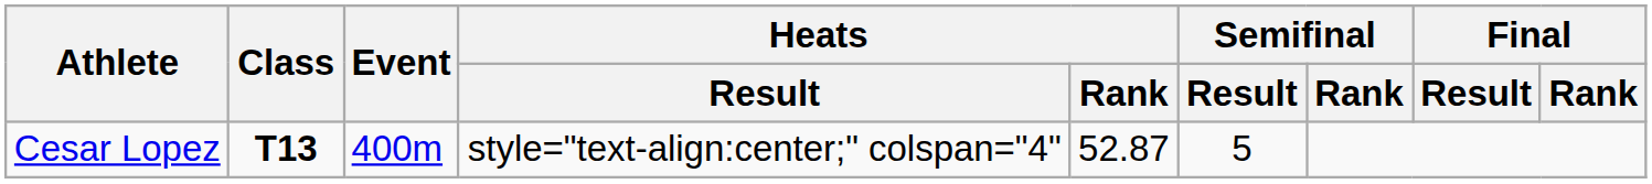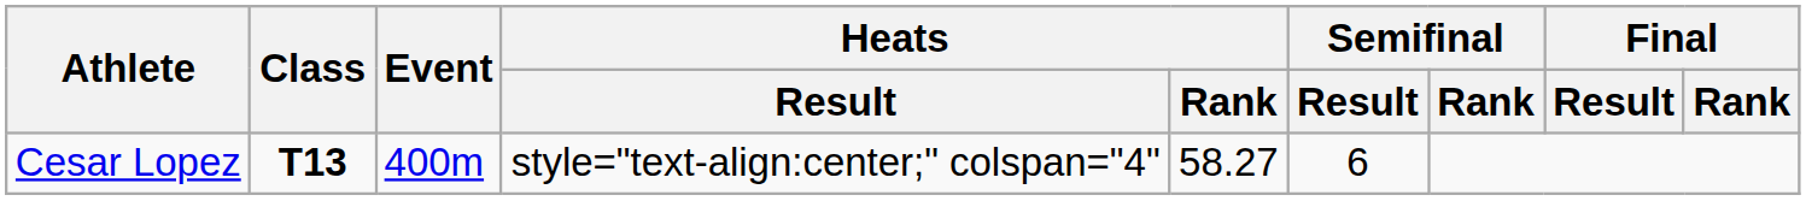Cesar Lopez | Heats / Rank: 52.87 -> 58.27
Cesar Lopez | Semifinal / Result: 5 -> 6
